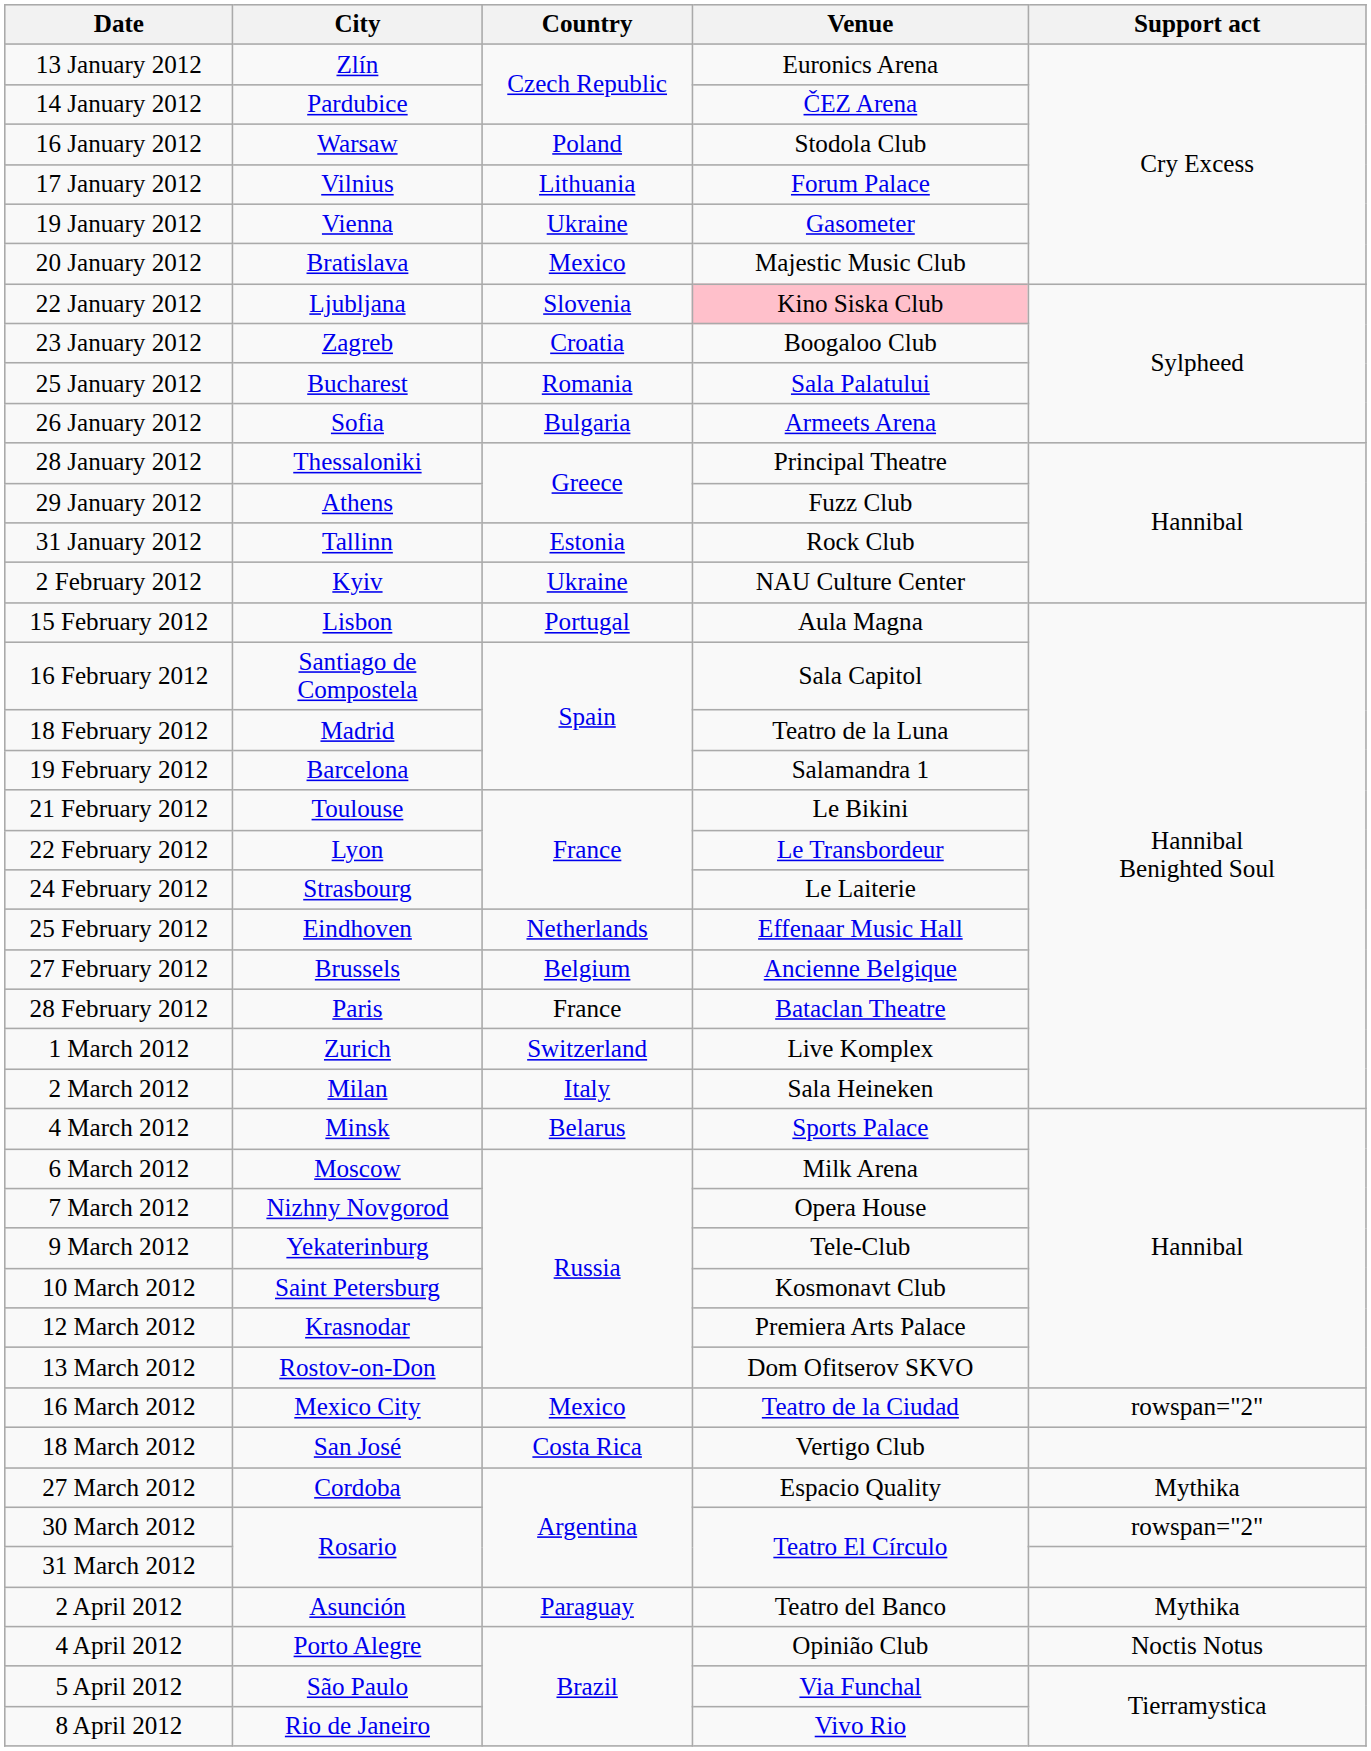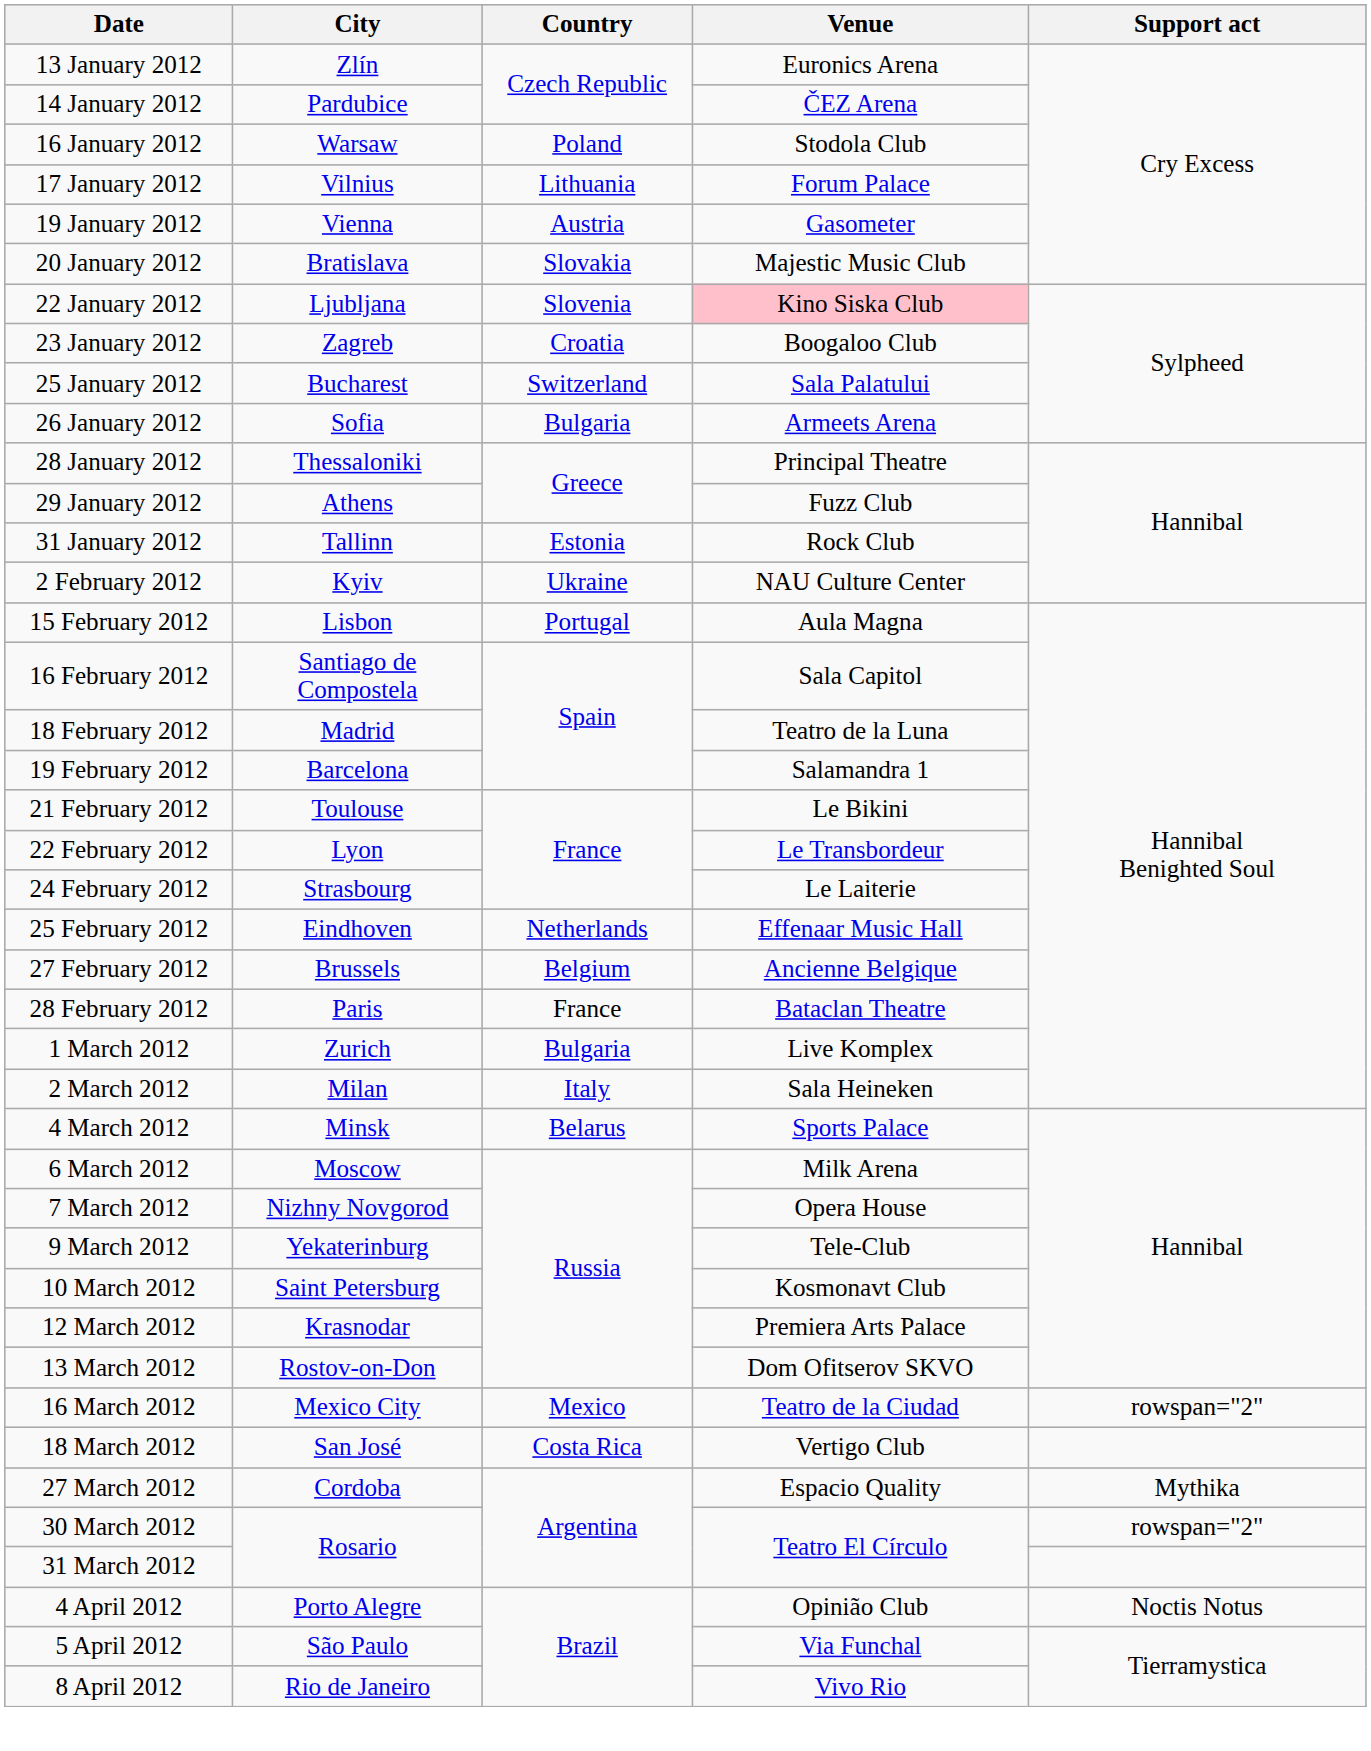19 January 2012 | Country: Ukraine -> Austria
20 January 2012 | Country: Mexico -> Slovakia
25 January 2012 | Country: Romania -> Switzerland
1 March 2012 | Country: Switzerland -> Bulgaria
- row: 2 April 2012 | Asunción | Paraguay | Teatro del Banco | Mythika
